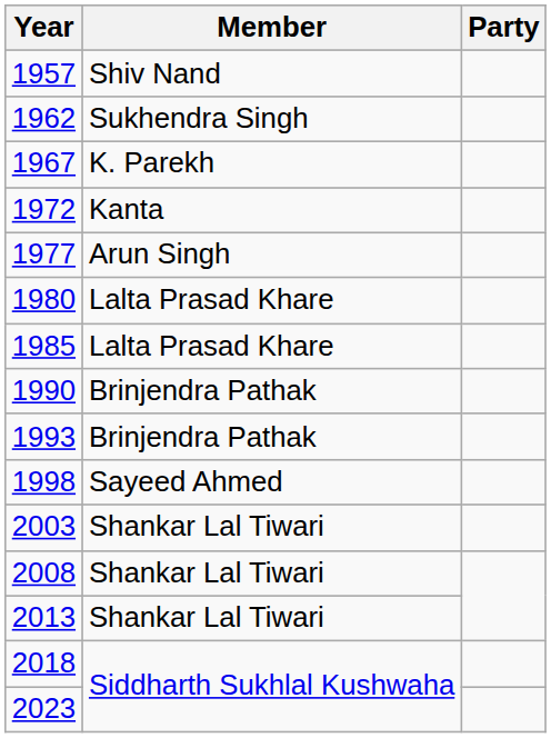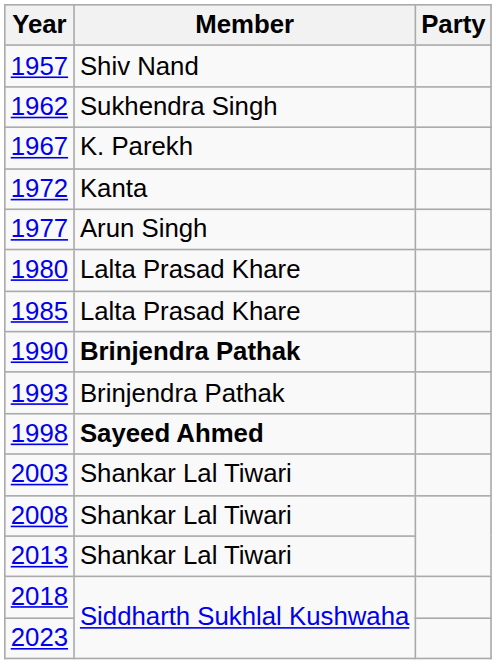1990 | Member: normal -> bold
1998 | Member: normal -> bold
